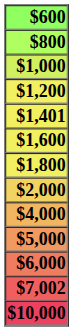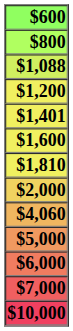row 3 | column 1: $1,000 -> $1,088
row 7 | column 1: $1,800 -> $1,810
row 9 | column 1: $4,000 -> $4,060
row 12 | column 1: $7,002 -> $7,000
